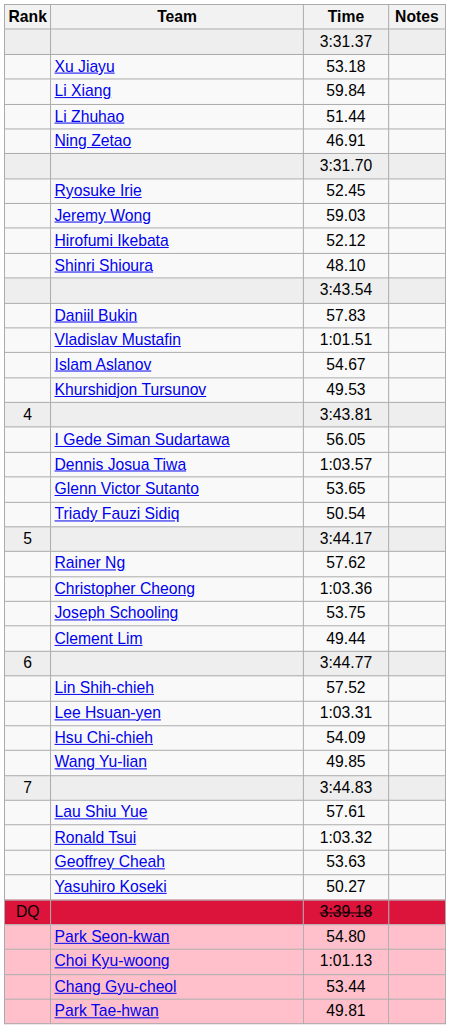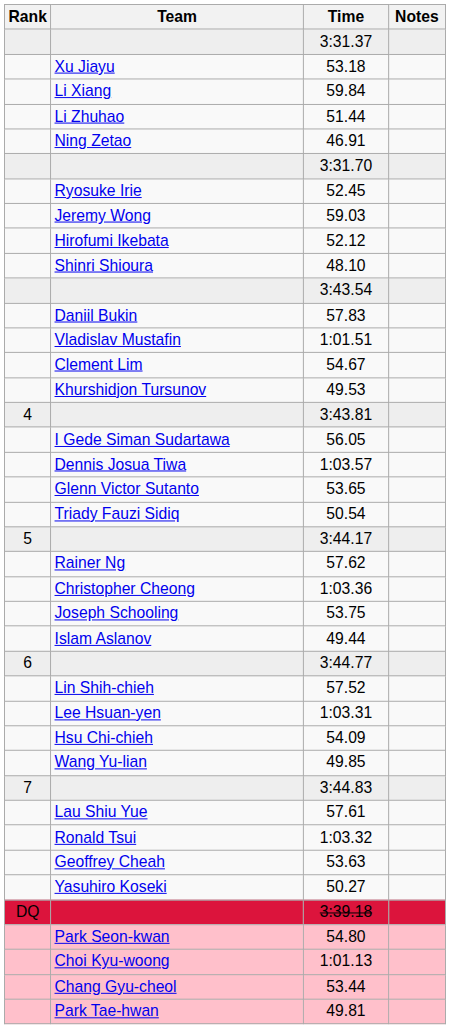54.67 | Team: Islam Aslanov -> Clement Lim
49.44 | Team: Clement Lim -> Islam Aslanov
